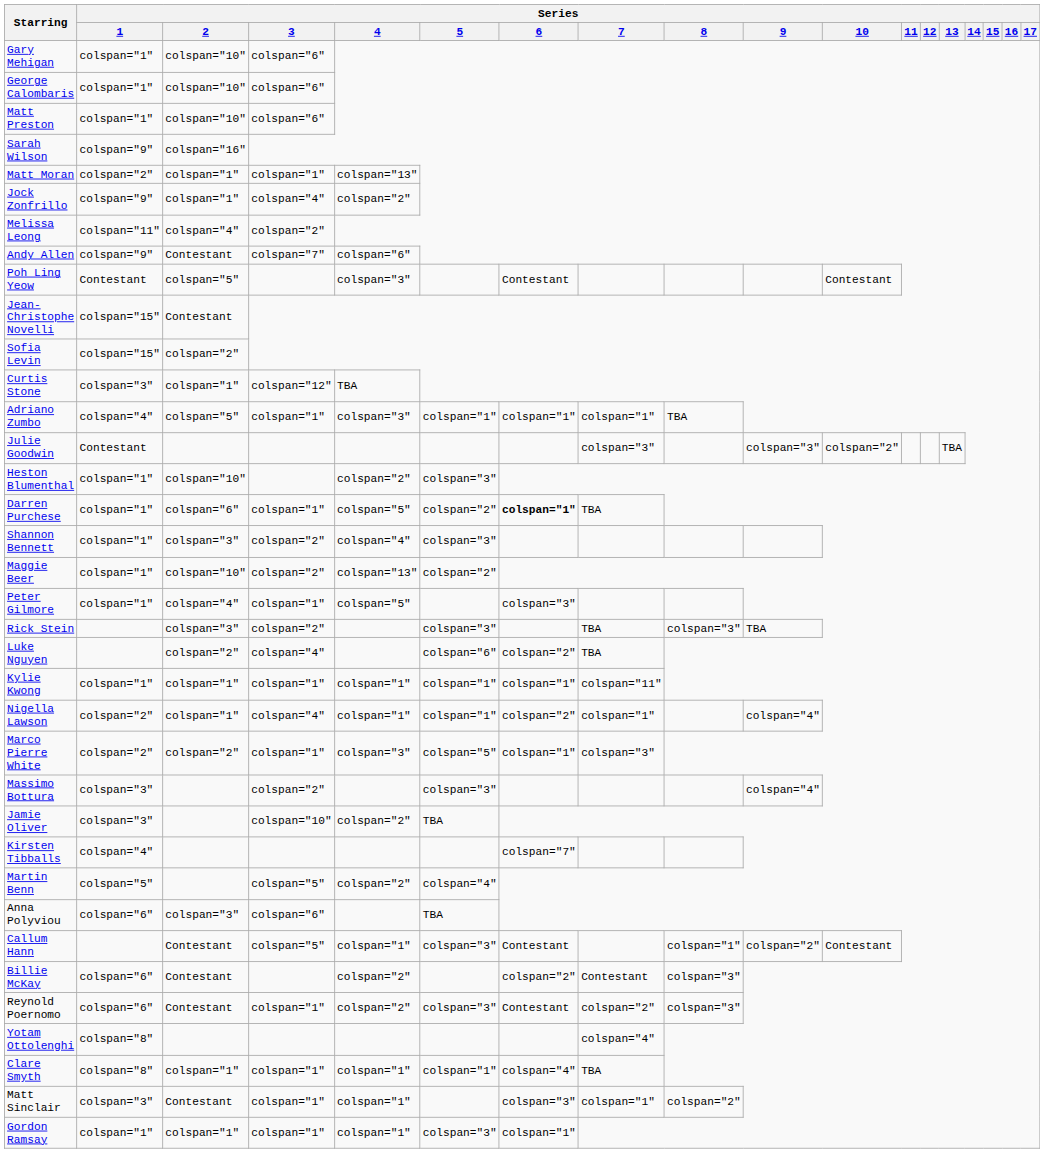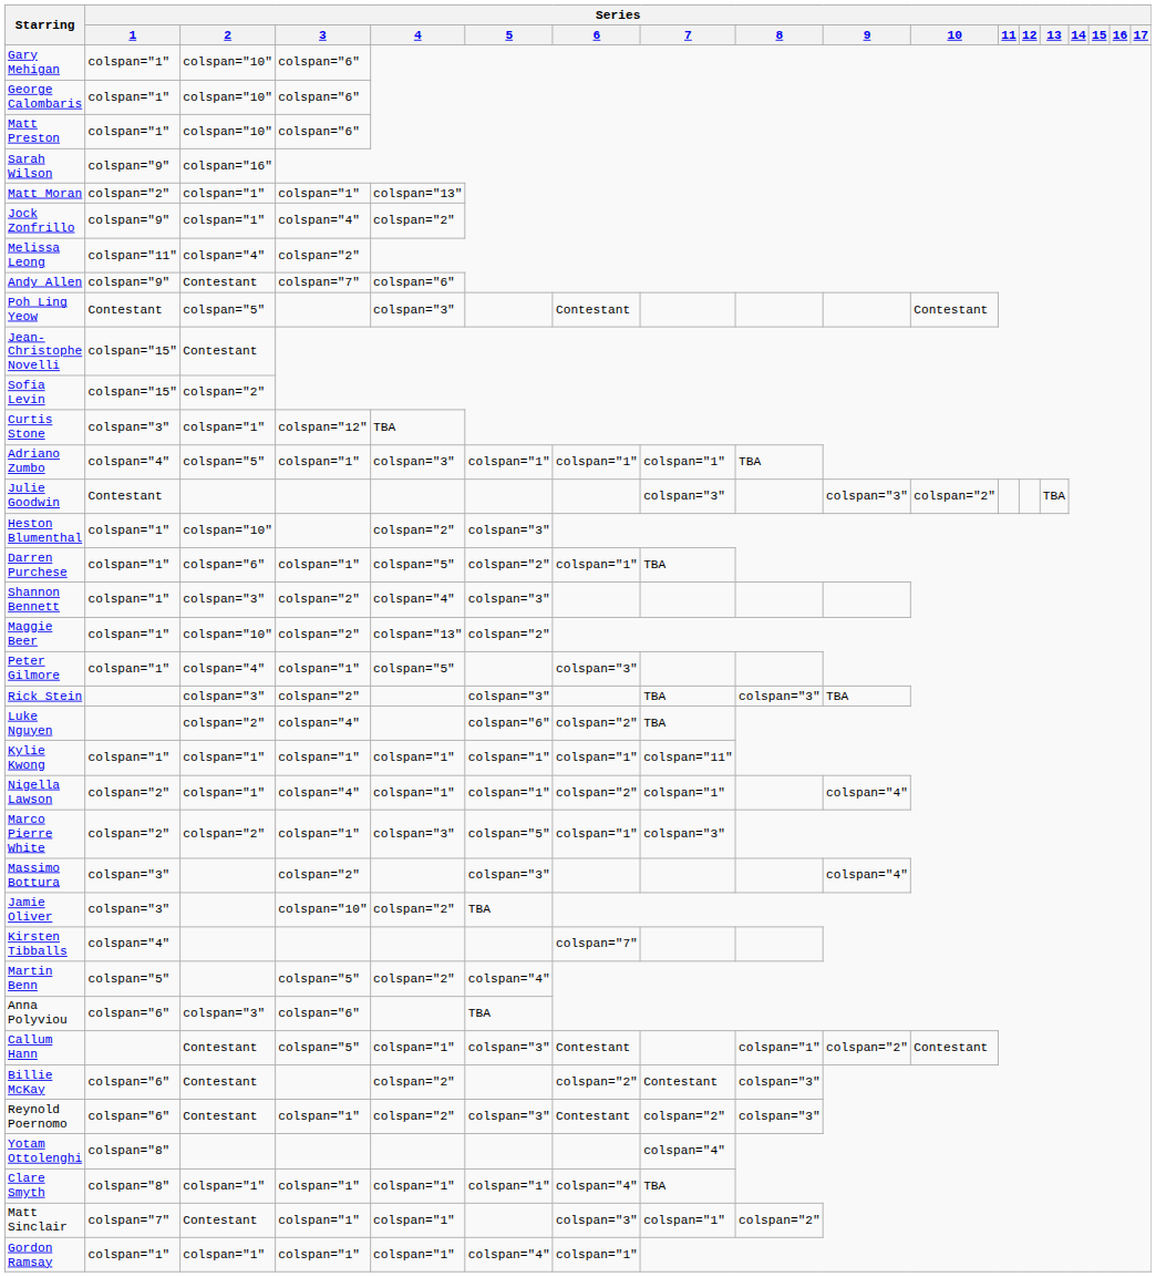Darren Purchese | Series / 6: bold -> normal
Matt Sinclair | Series / 1: colspan="3" -> colspan="7"
Gordon Ramsay | Series / 5: colspan="3" -> colspan="4"
